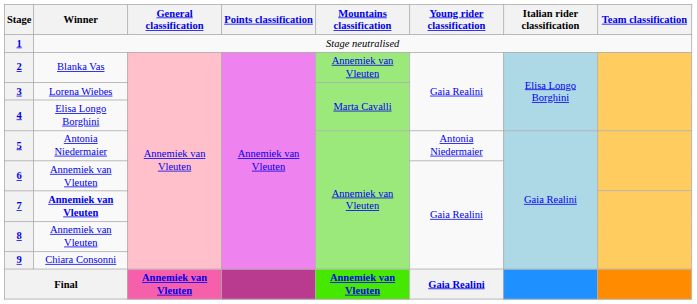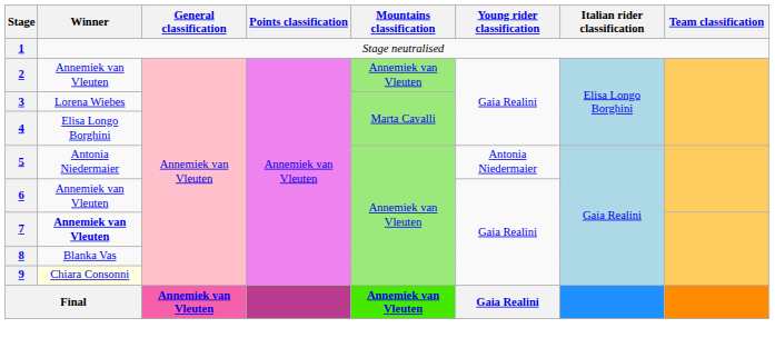2 | Winner: Blanka Vas -> Annemiek van Vleuten
8 | Winner: Annemiek van Vleuten -> Blanka Vas
9 | Winner: no background -> lightyellow background
